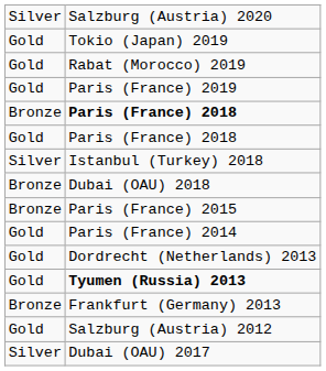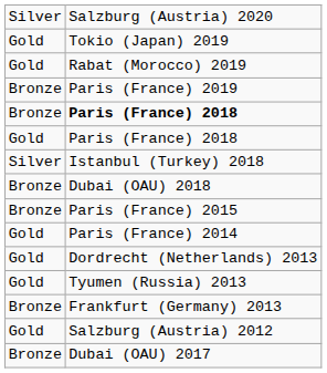row 4 | column 1: Gold -> Bronze
row 12 | column 2: bold -> normal
row 15 | column 1: Silver -> Bronze
